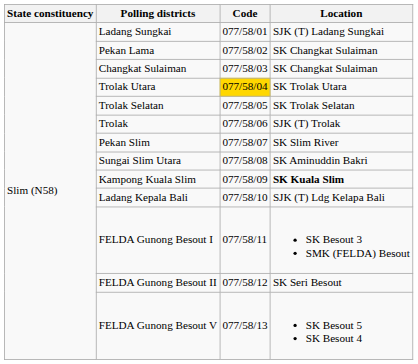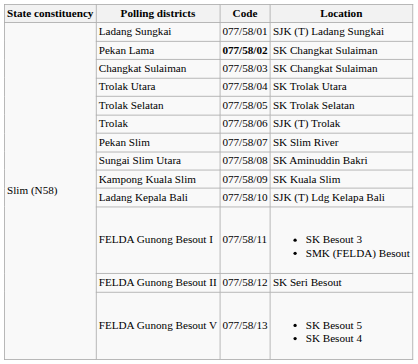Pekan Lama | Code: normal -> bold
Trolak Utara | Code: gold background -> no background
Kampong Kuala Slim | Location: bold -> normal
